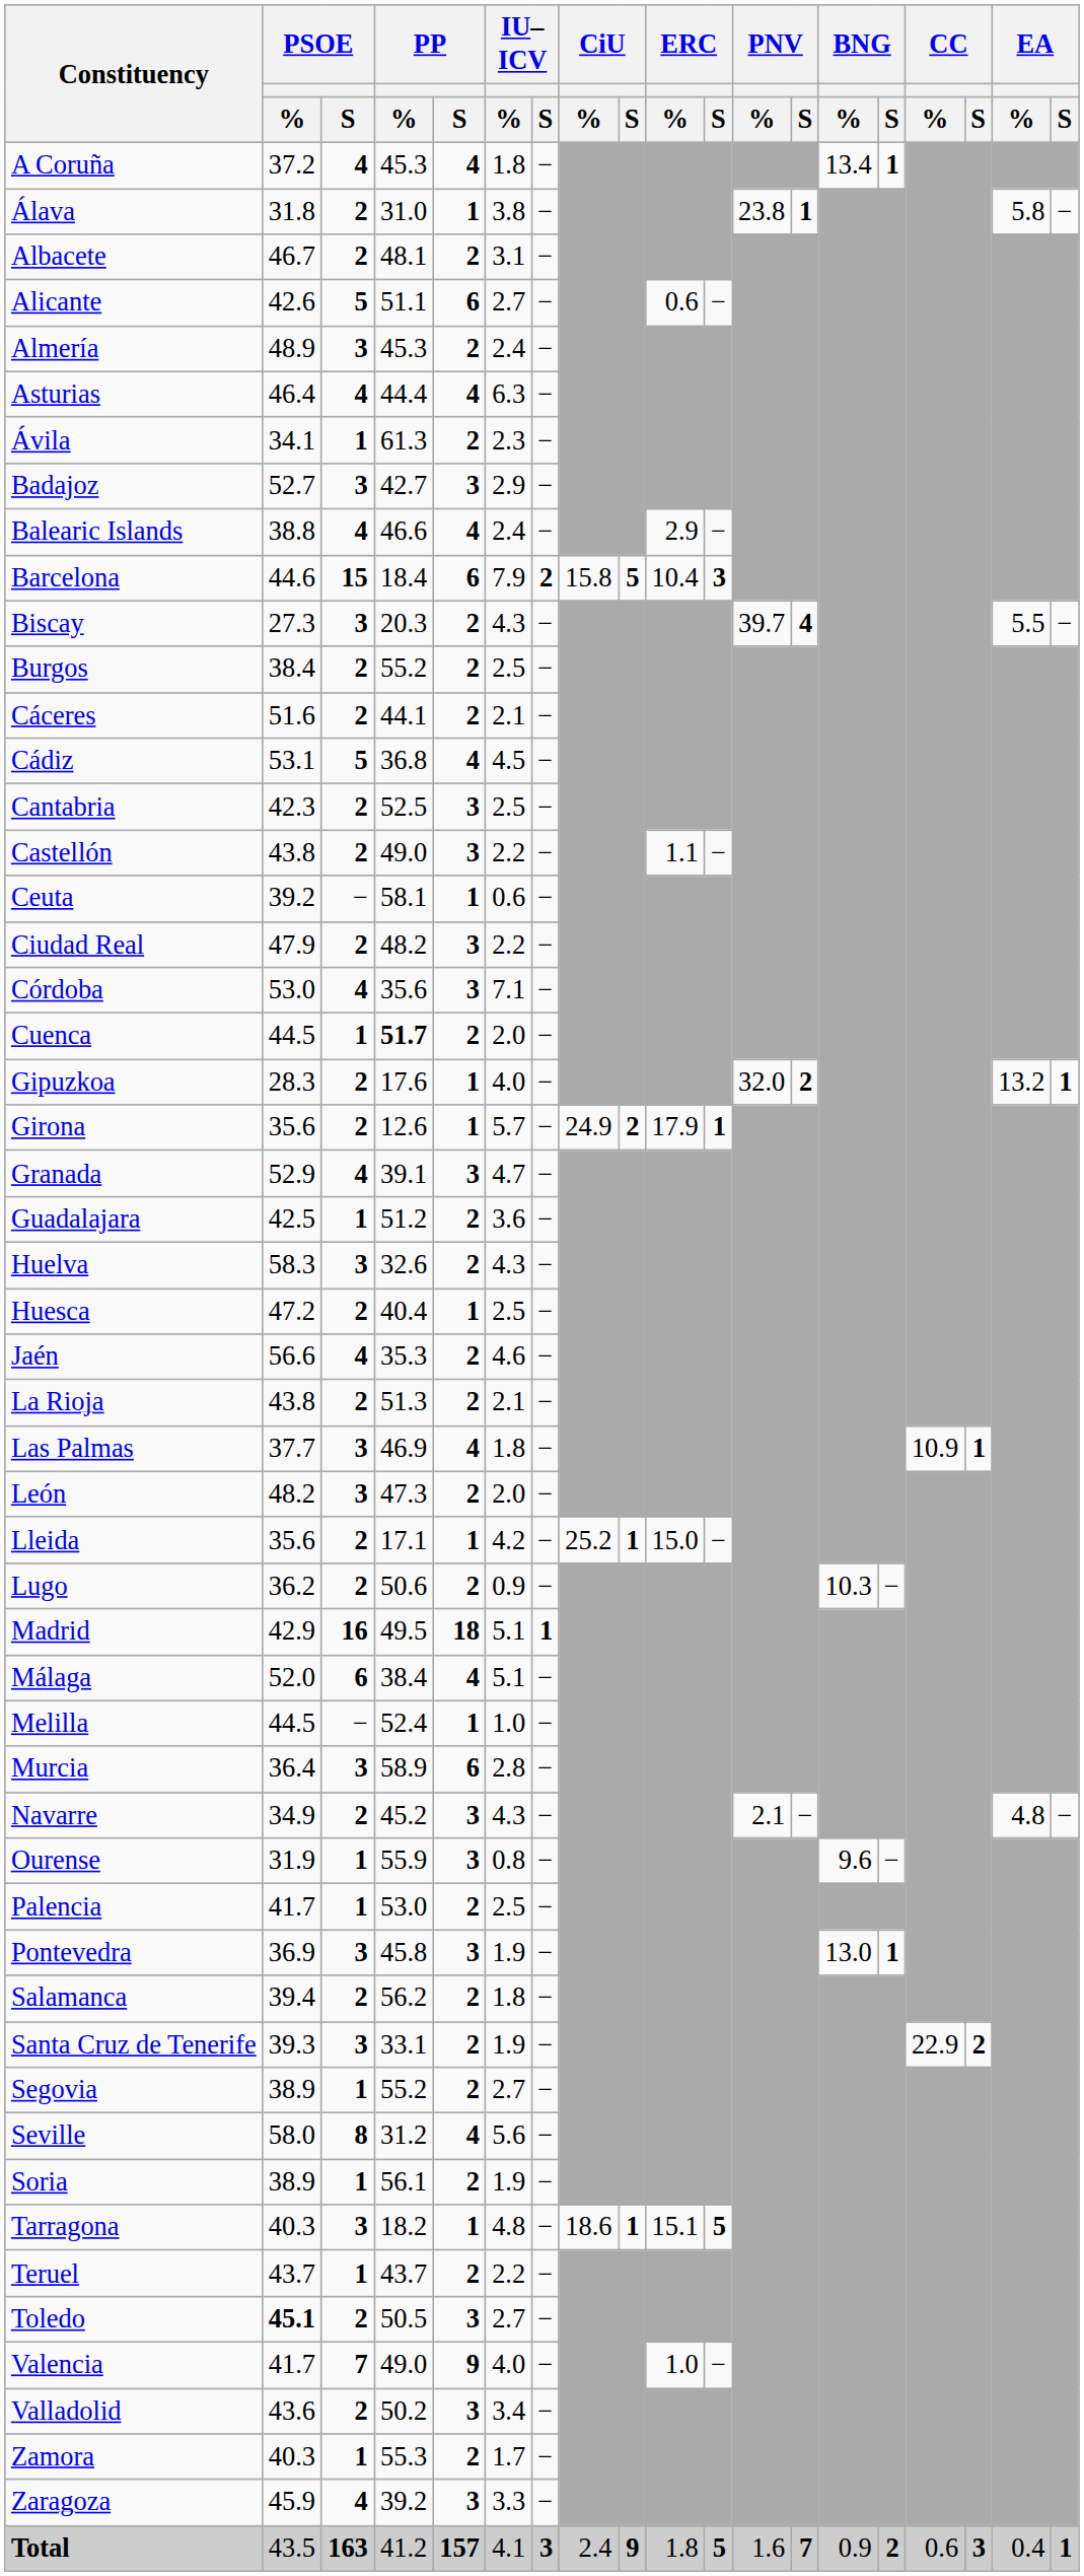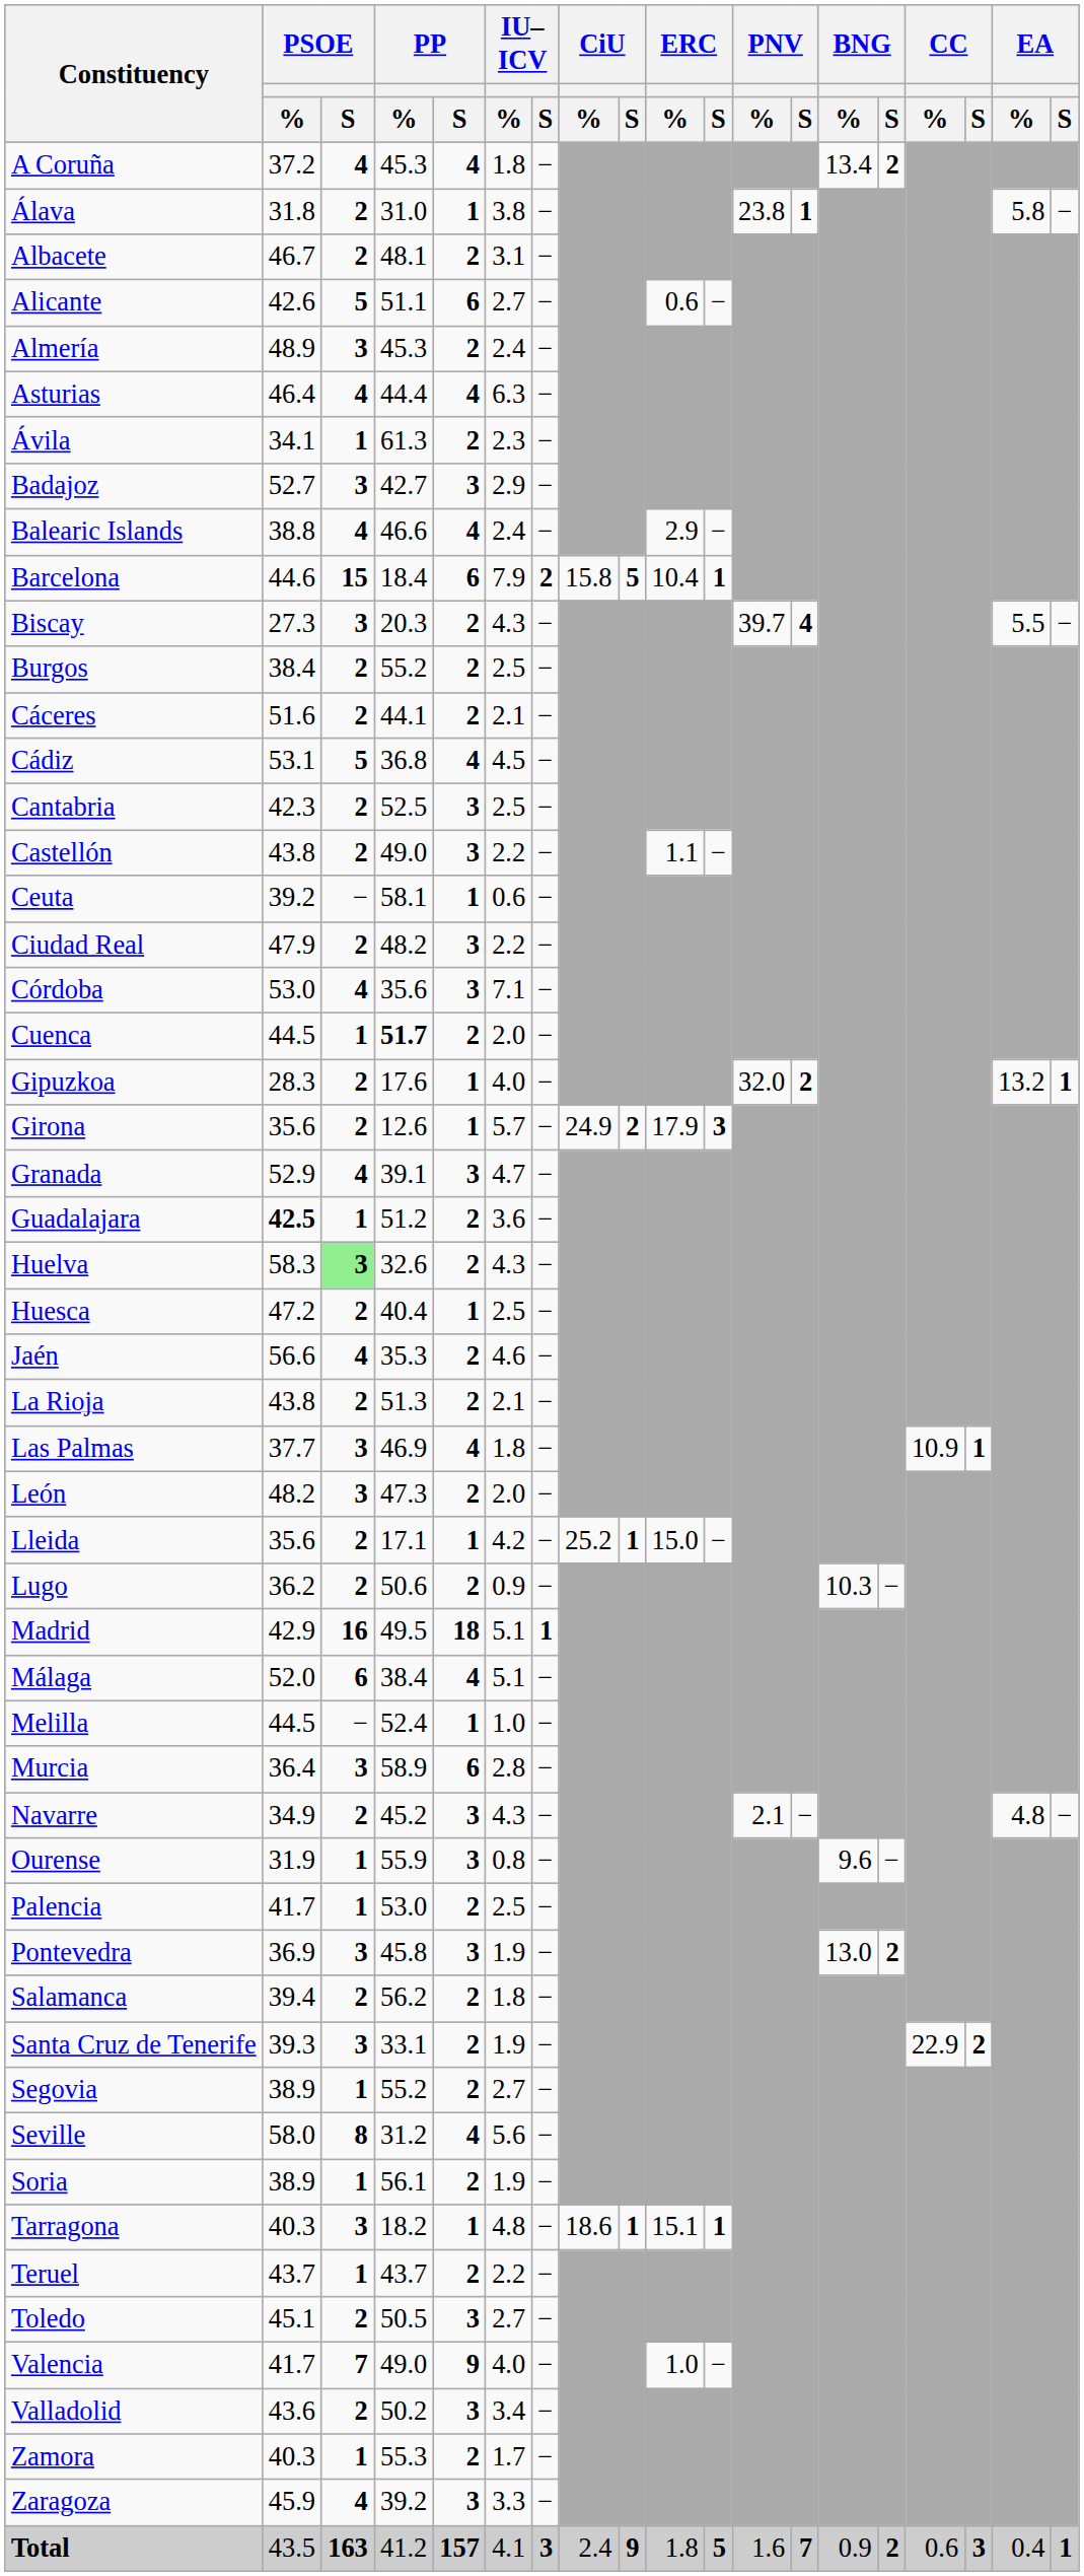A Coruña | BNG / S: 1 -> 2
Barcelona | ERC / S: 3 -> 1
Girona | ERC / S: 1 -> 3
Guadalajara | PSOE / %: normal -> bold
Huelva | PSOE / S: no background -> lightgreen background
Pontevedra | BNG / S: 1 -> 2
Tarragona | ERC / S: 5 -> 1
Toledo | PSOE / %: bold -> normal
